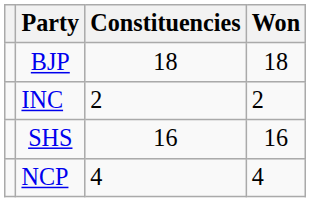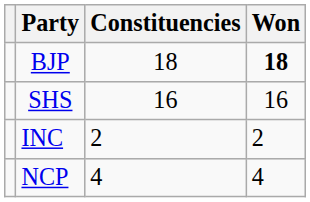BJP | Won: normal -> bold
rows swapped: SHS <-> INC
